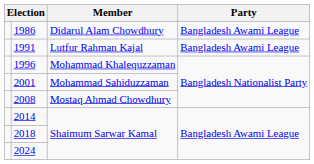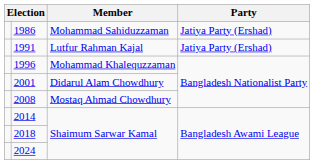1986 | Member: Didarul Alam Chowdhury -> Mohammad Sahiduzzaman
1986 | Party: Bangladesh Awami League -> Jatiya Party (Ershad)
1991 | Party: Bangladesh Awami League -> Jatiya Party (Ershad)
2001 | Member: Mohammad Sahiduzzaman -> Didarul Alam Chowdhury
